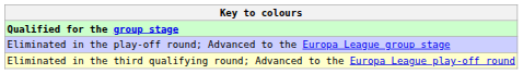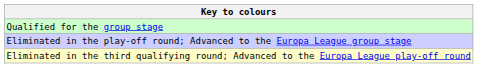row 2 | column 1: bold -> normal
